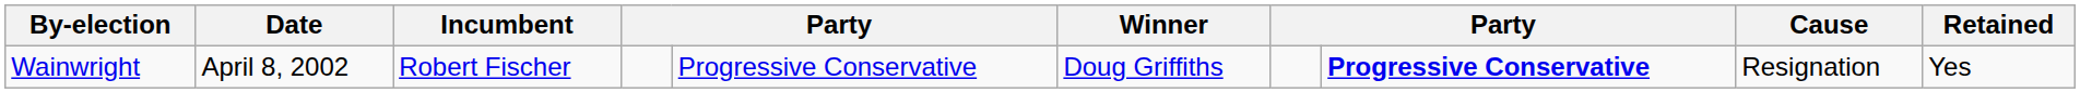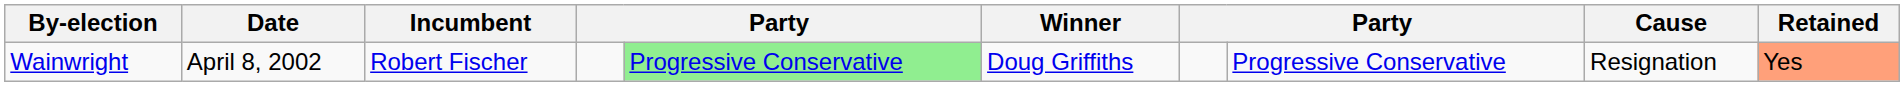Wainwright | column 5: no background -> lightgreen background
Wainwright | column 8: bold -> normal
Wainwright | Retained: no background -> lightsalmon background
